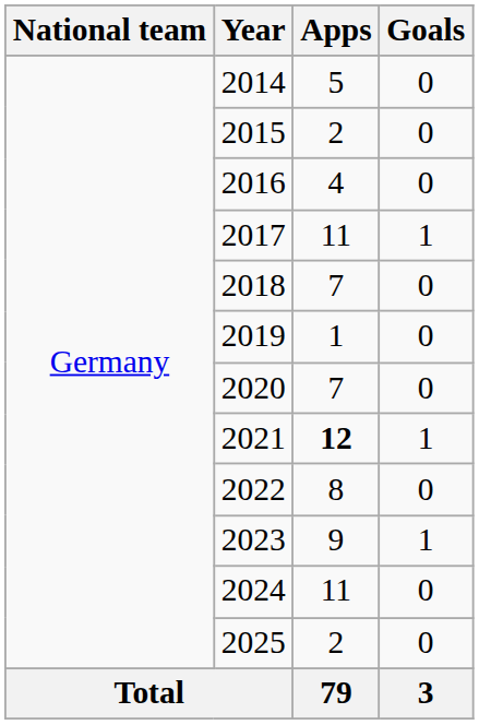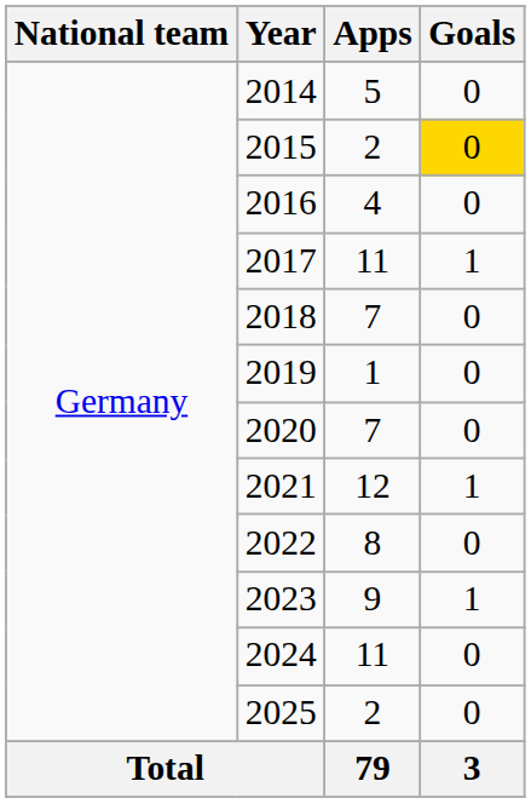2015 | Goals: no background -> gold background
2021 | Apps: bold -> normal
